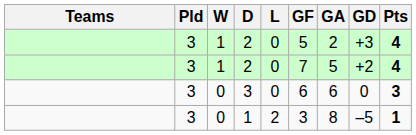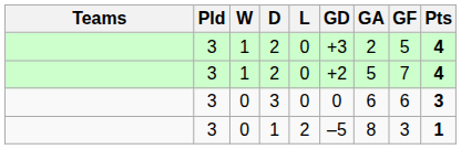columns swapped: GF <-> GD
